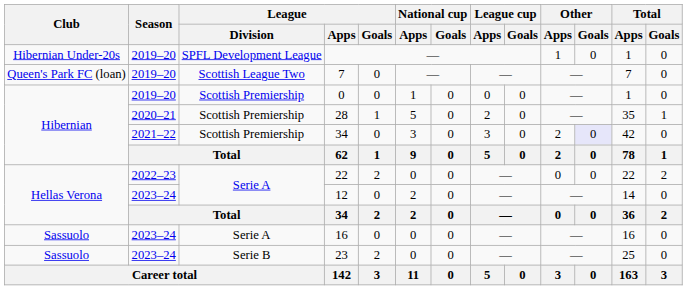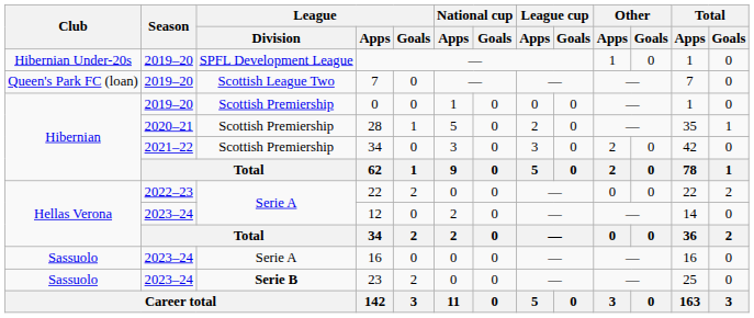Hibernian / 34 | Other / Goals: lavender background -> no background
23 | League / Division: normal -> bold
